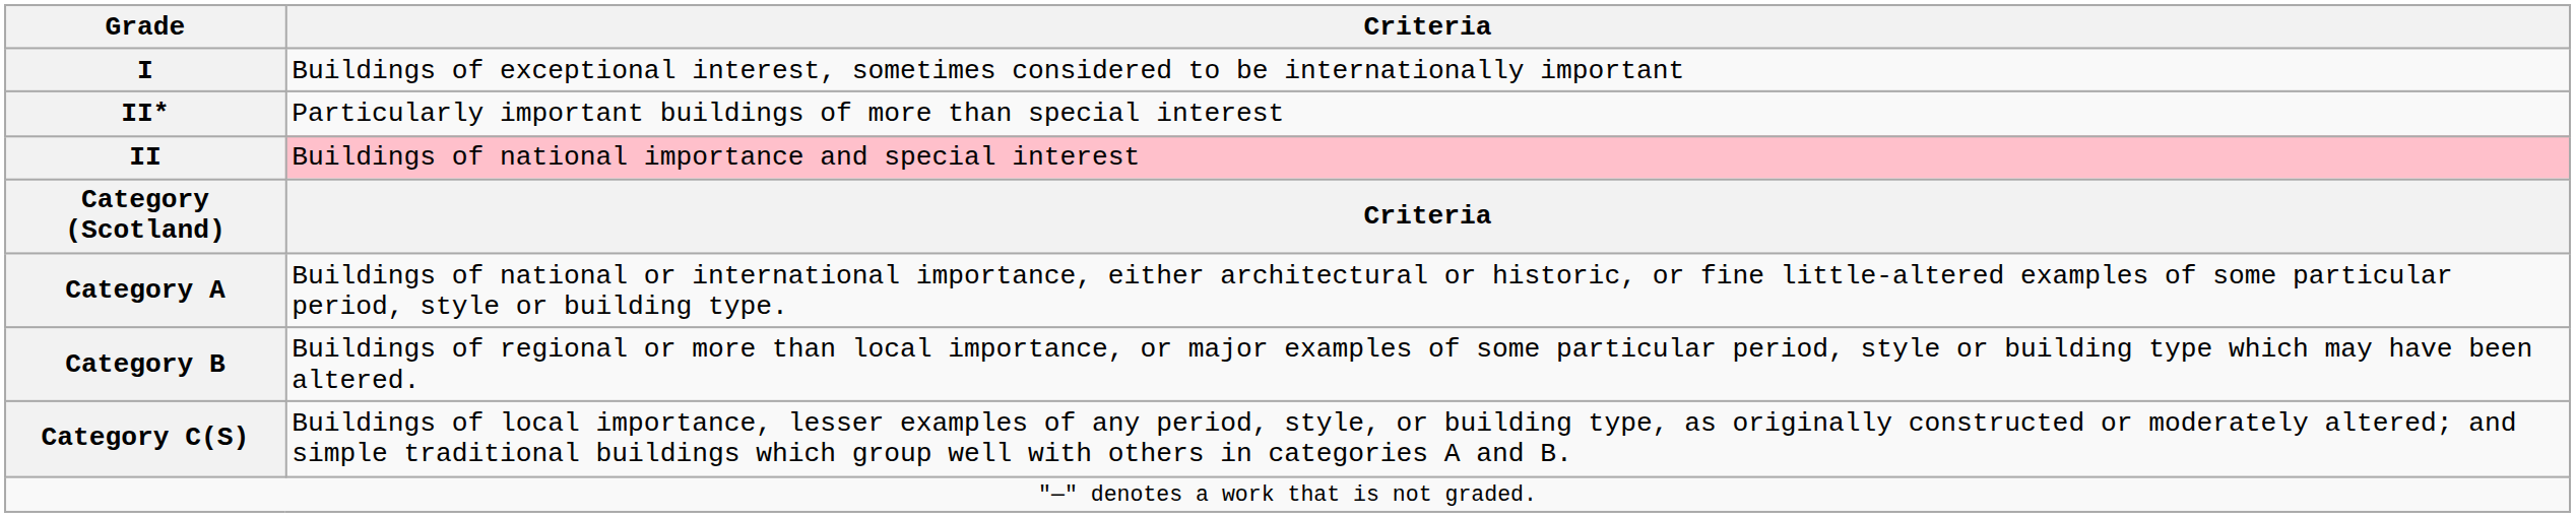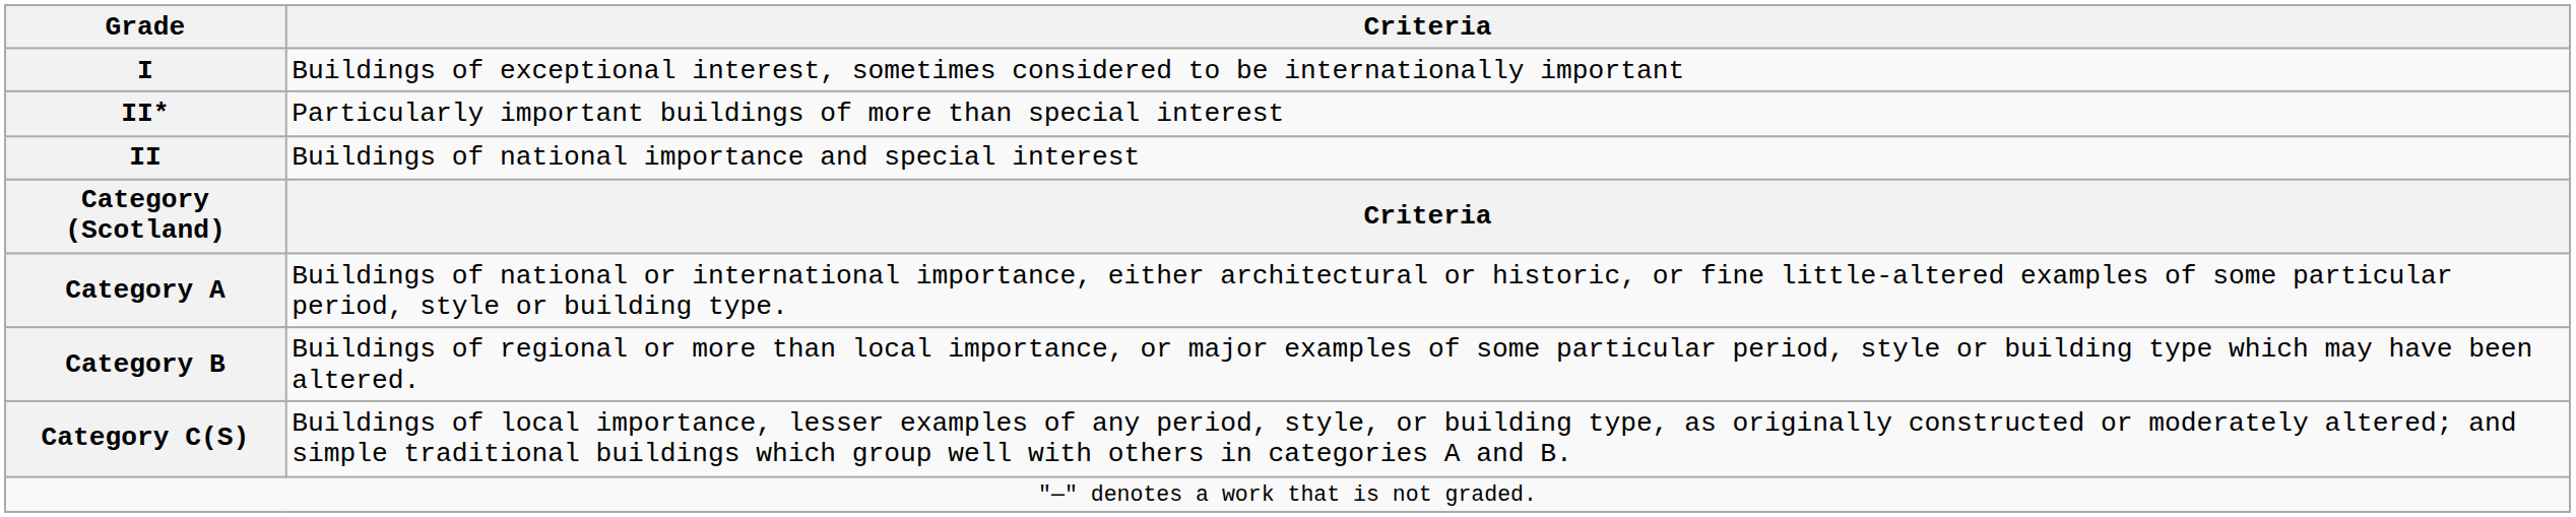II | Criteria: pink background -> no background
